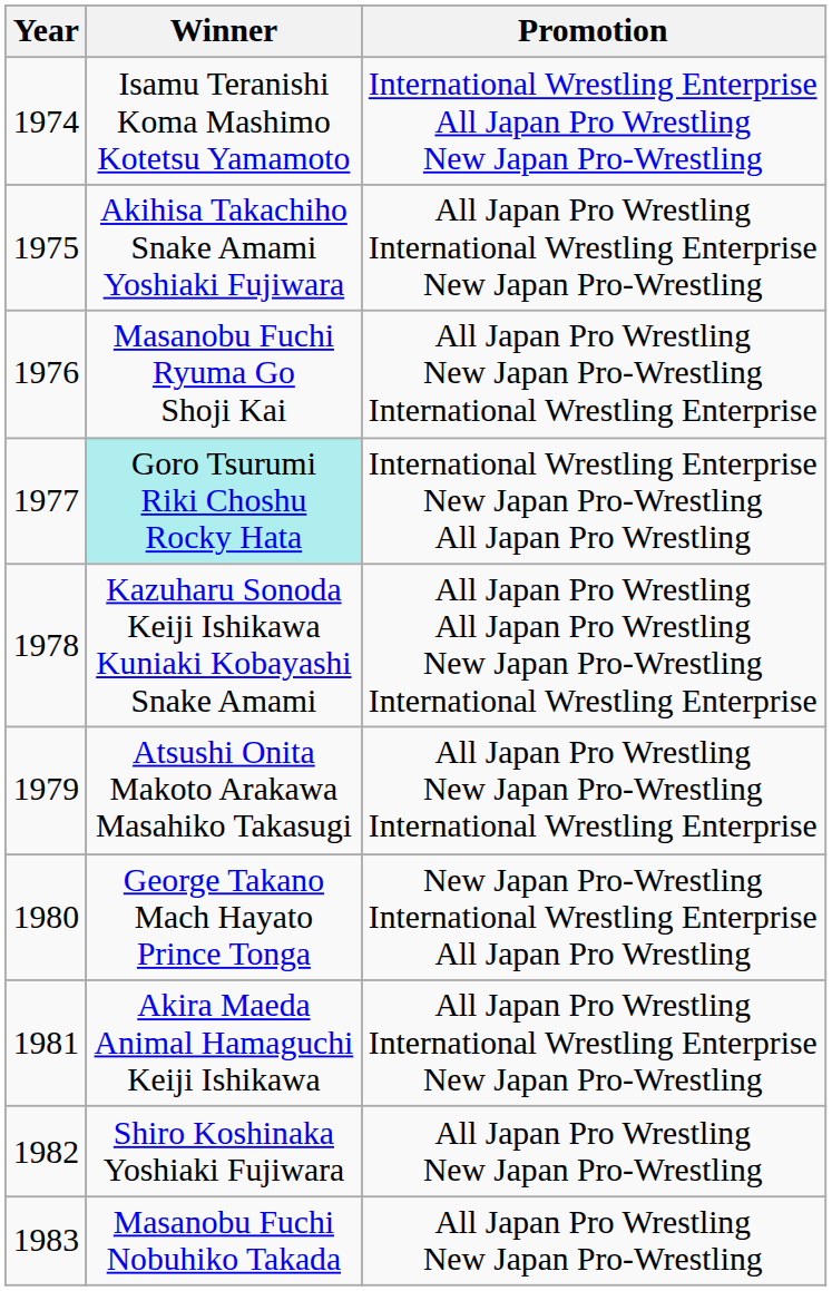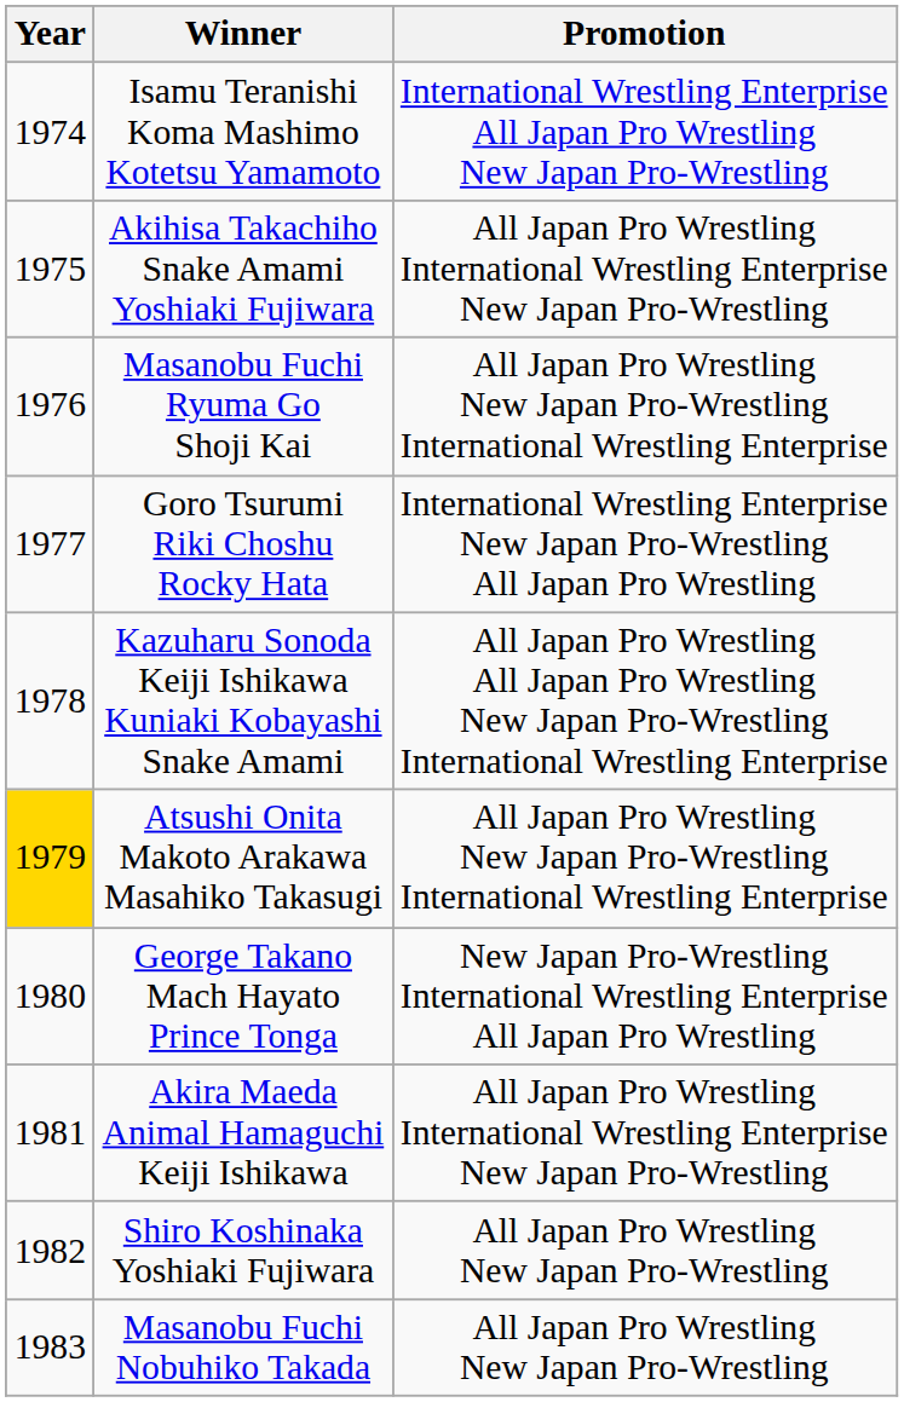row 5 | Winner: paleturquoise background -> no background
row 7 | Year: no background -> gold background
